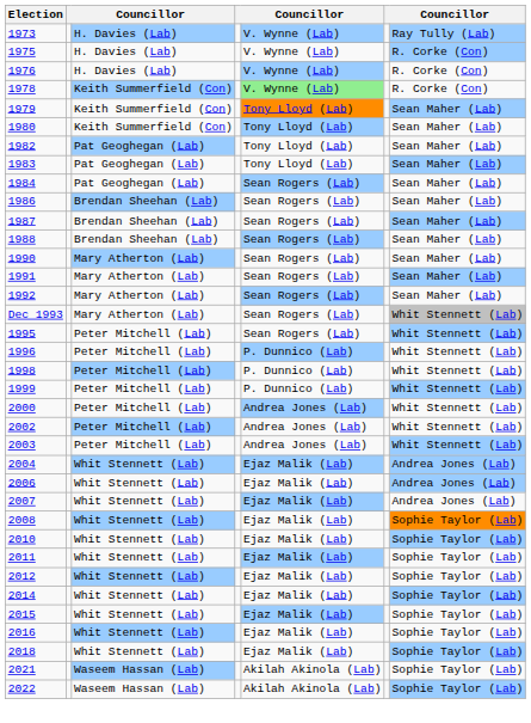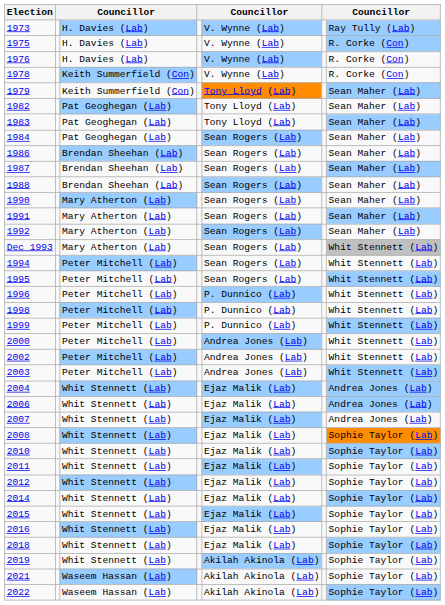1978 | column 5: lightgreen background -> no background
- row: 1980 | Keith Summerfield (Con) | Tony Lloyd (Lab) | Sean Maher (Lab)
+ row: 1994 | Peter Mitchell (Lab) | Sean Rogers (Lab) | Whit Stennett (Lab)
+ row: 2019 | Whit Stennett (Lab) | Akilah Akinola (Lab) | Sophie Taylor (Lab)
